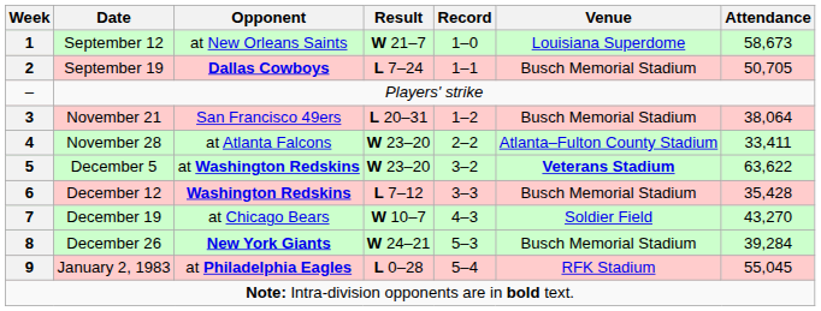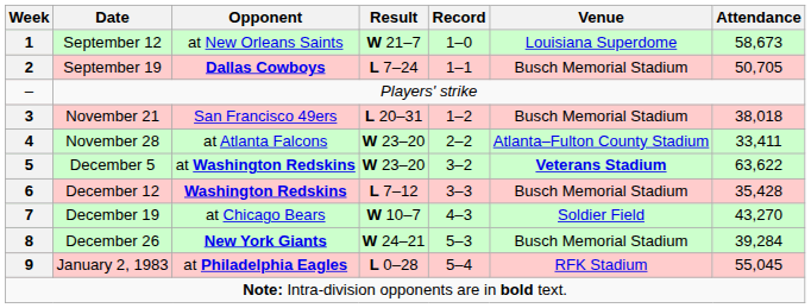November 21 | Attendance: 38,064 -> 38,018
